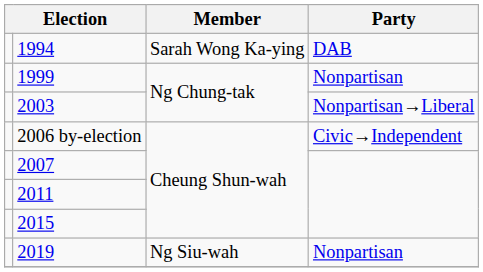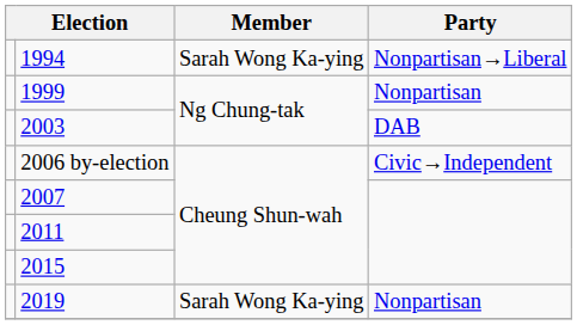1994 | Party: DAB -> Nonpartisan→Liberal
2003 | Party: Nonpartisan→Liberal -> DAB
2019 | Member: Ng Siu-wah -> Sarah Wong Ka-ying
